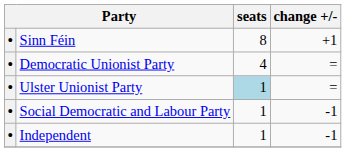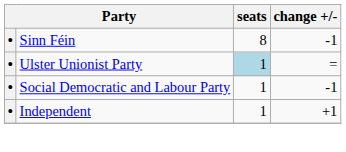Sinn Féin | change +/-: +1 -> -1
- row: • | Democratic Unionist Party | 4 | =
Independent | change +/-: -1 -> +1
